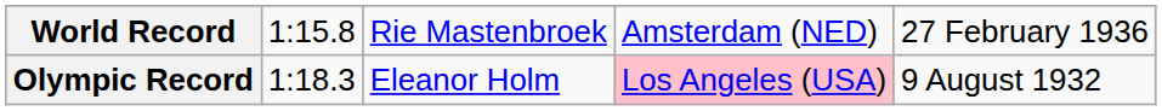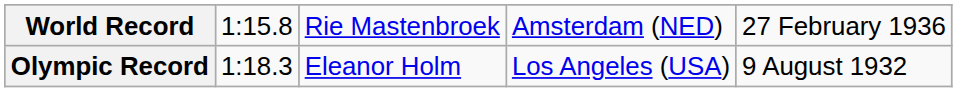Olympic Record | column 4: pink background -> no background
